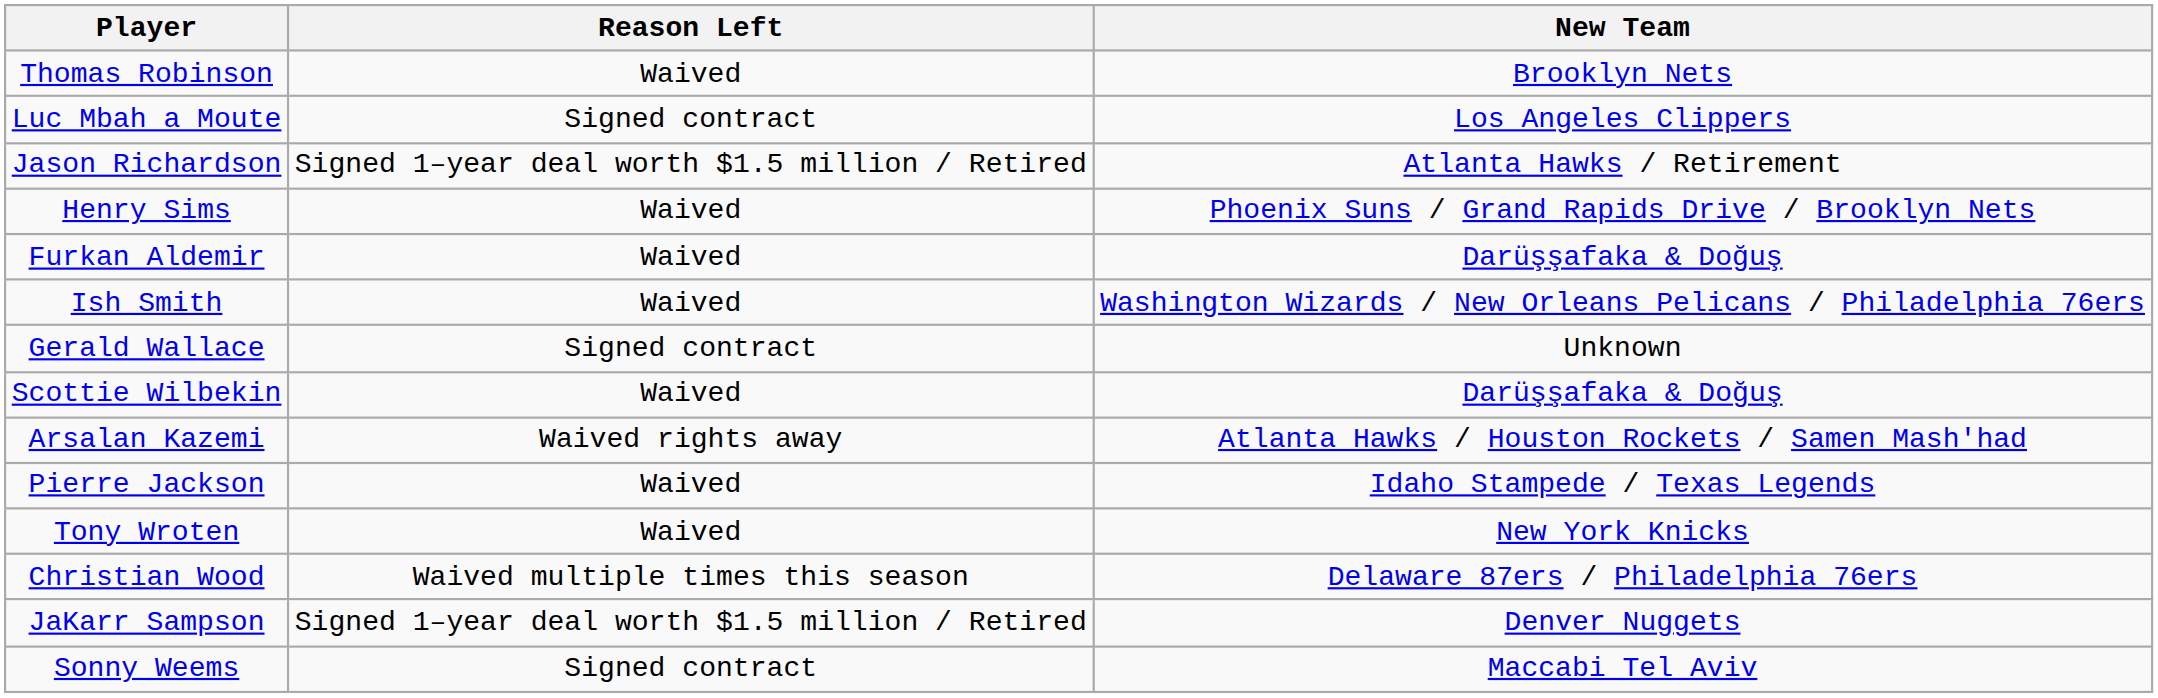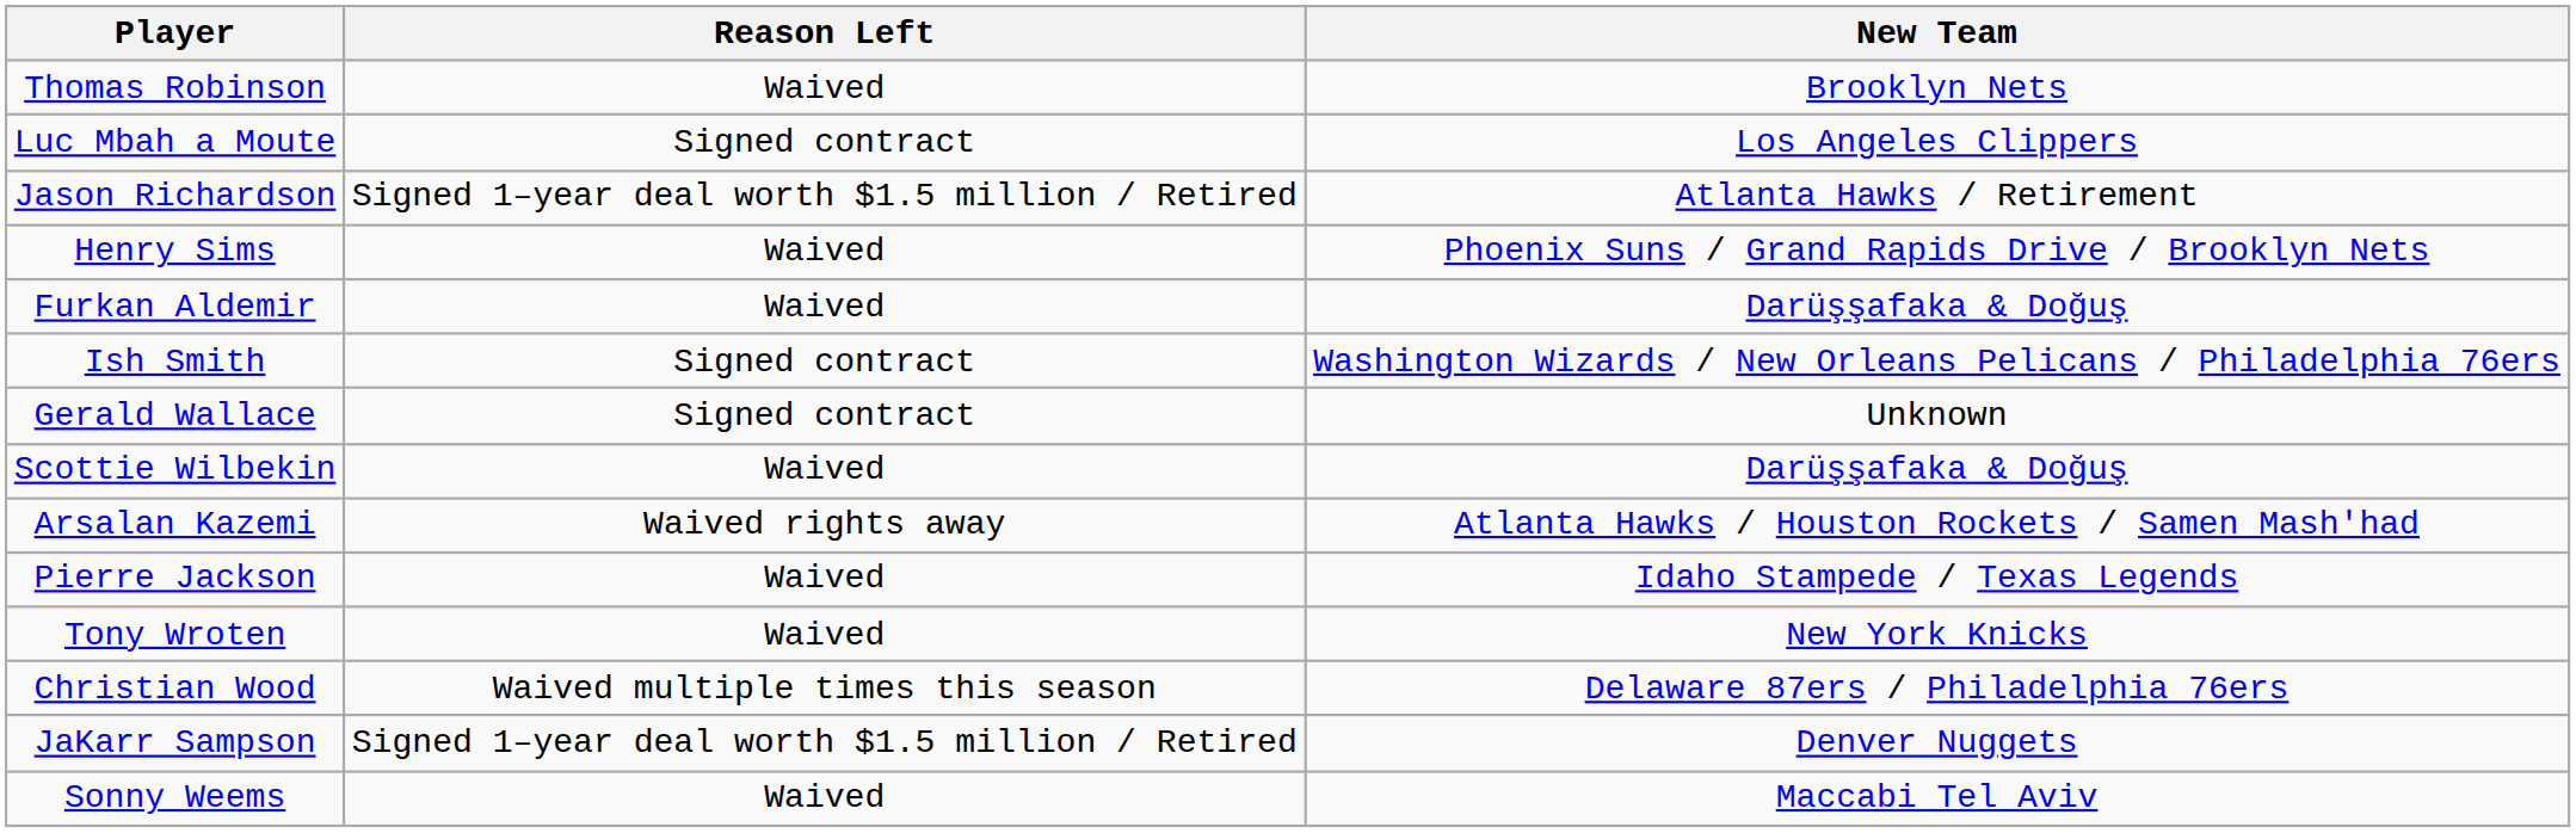Ish Smith | Reason Left: Waived -> Signed contract
Sonny Weems | Reason Left: Signed contract -> Waived
